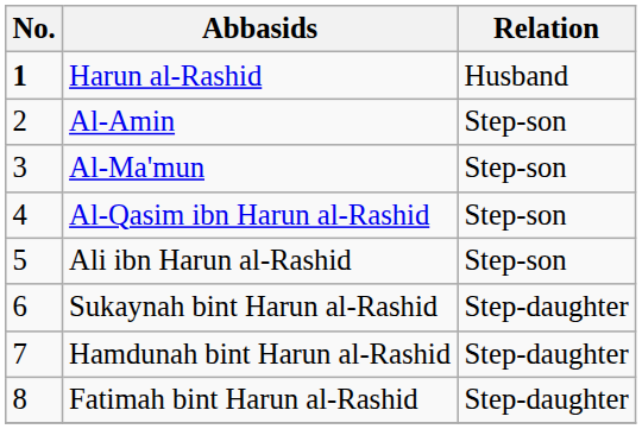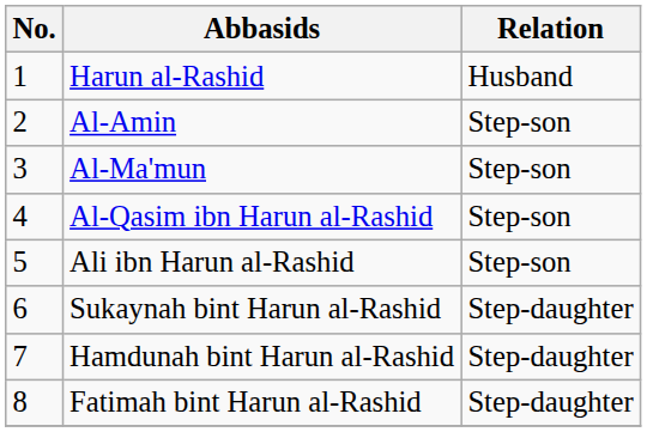Harun al-Rashid | No.: bold -> normal
